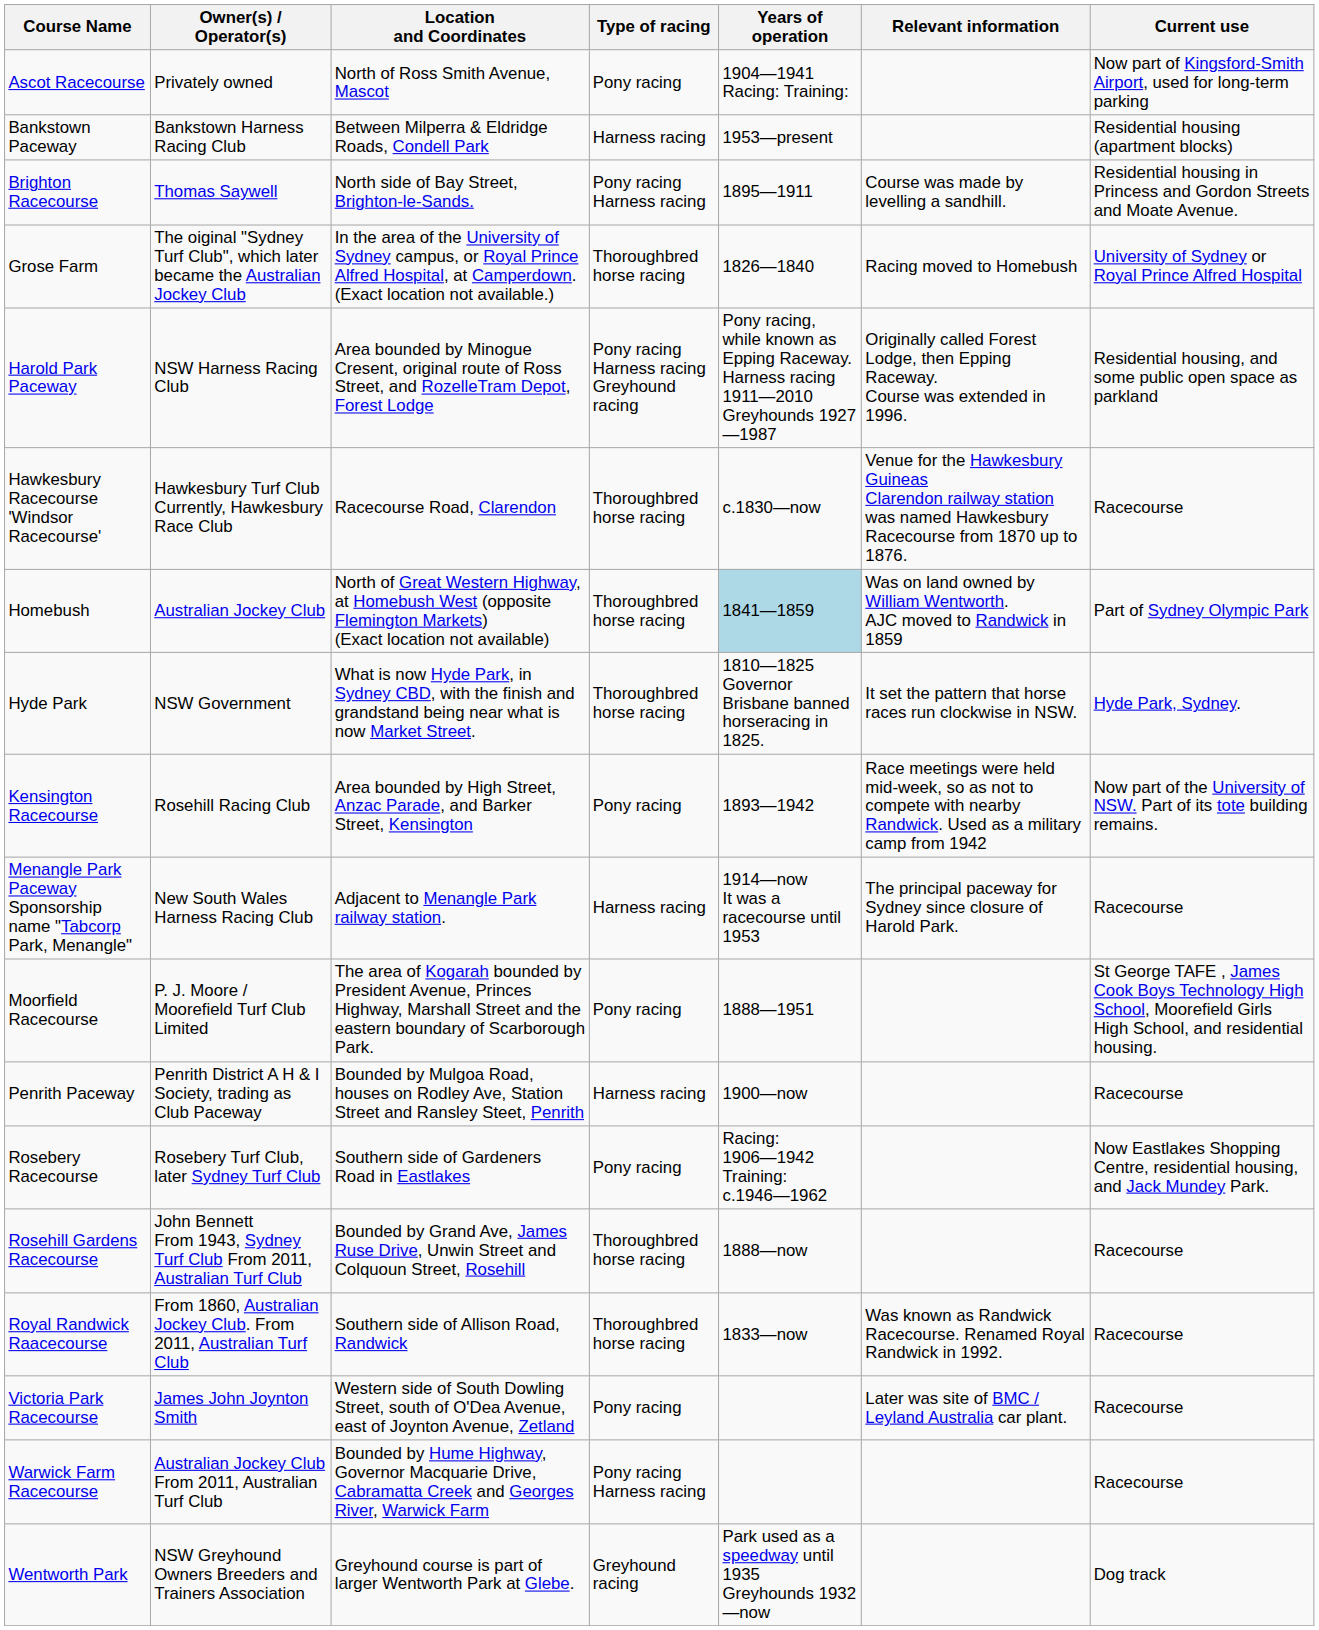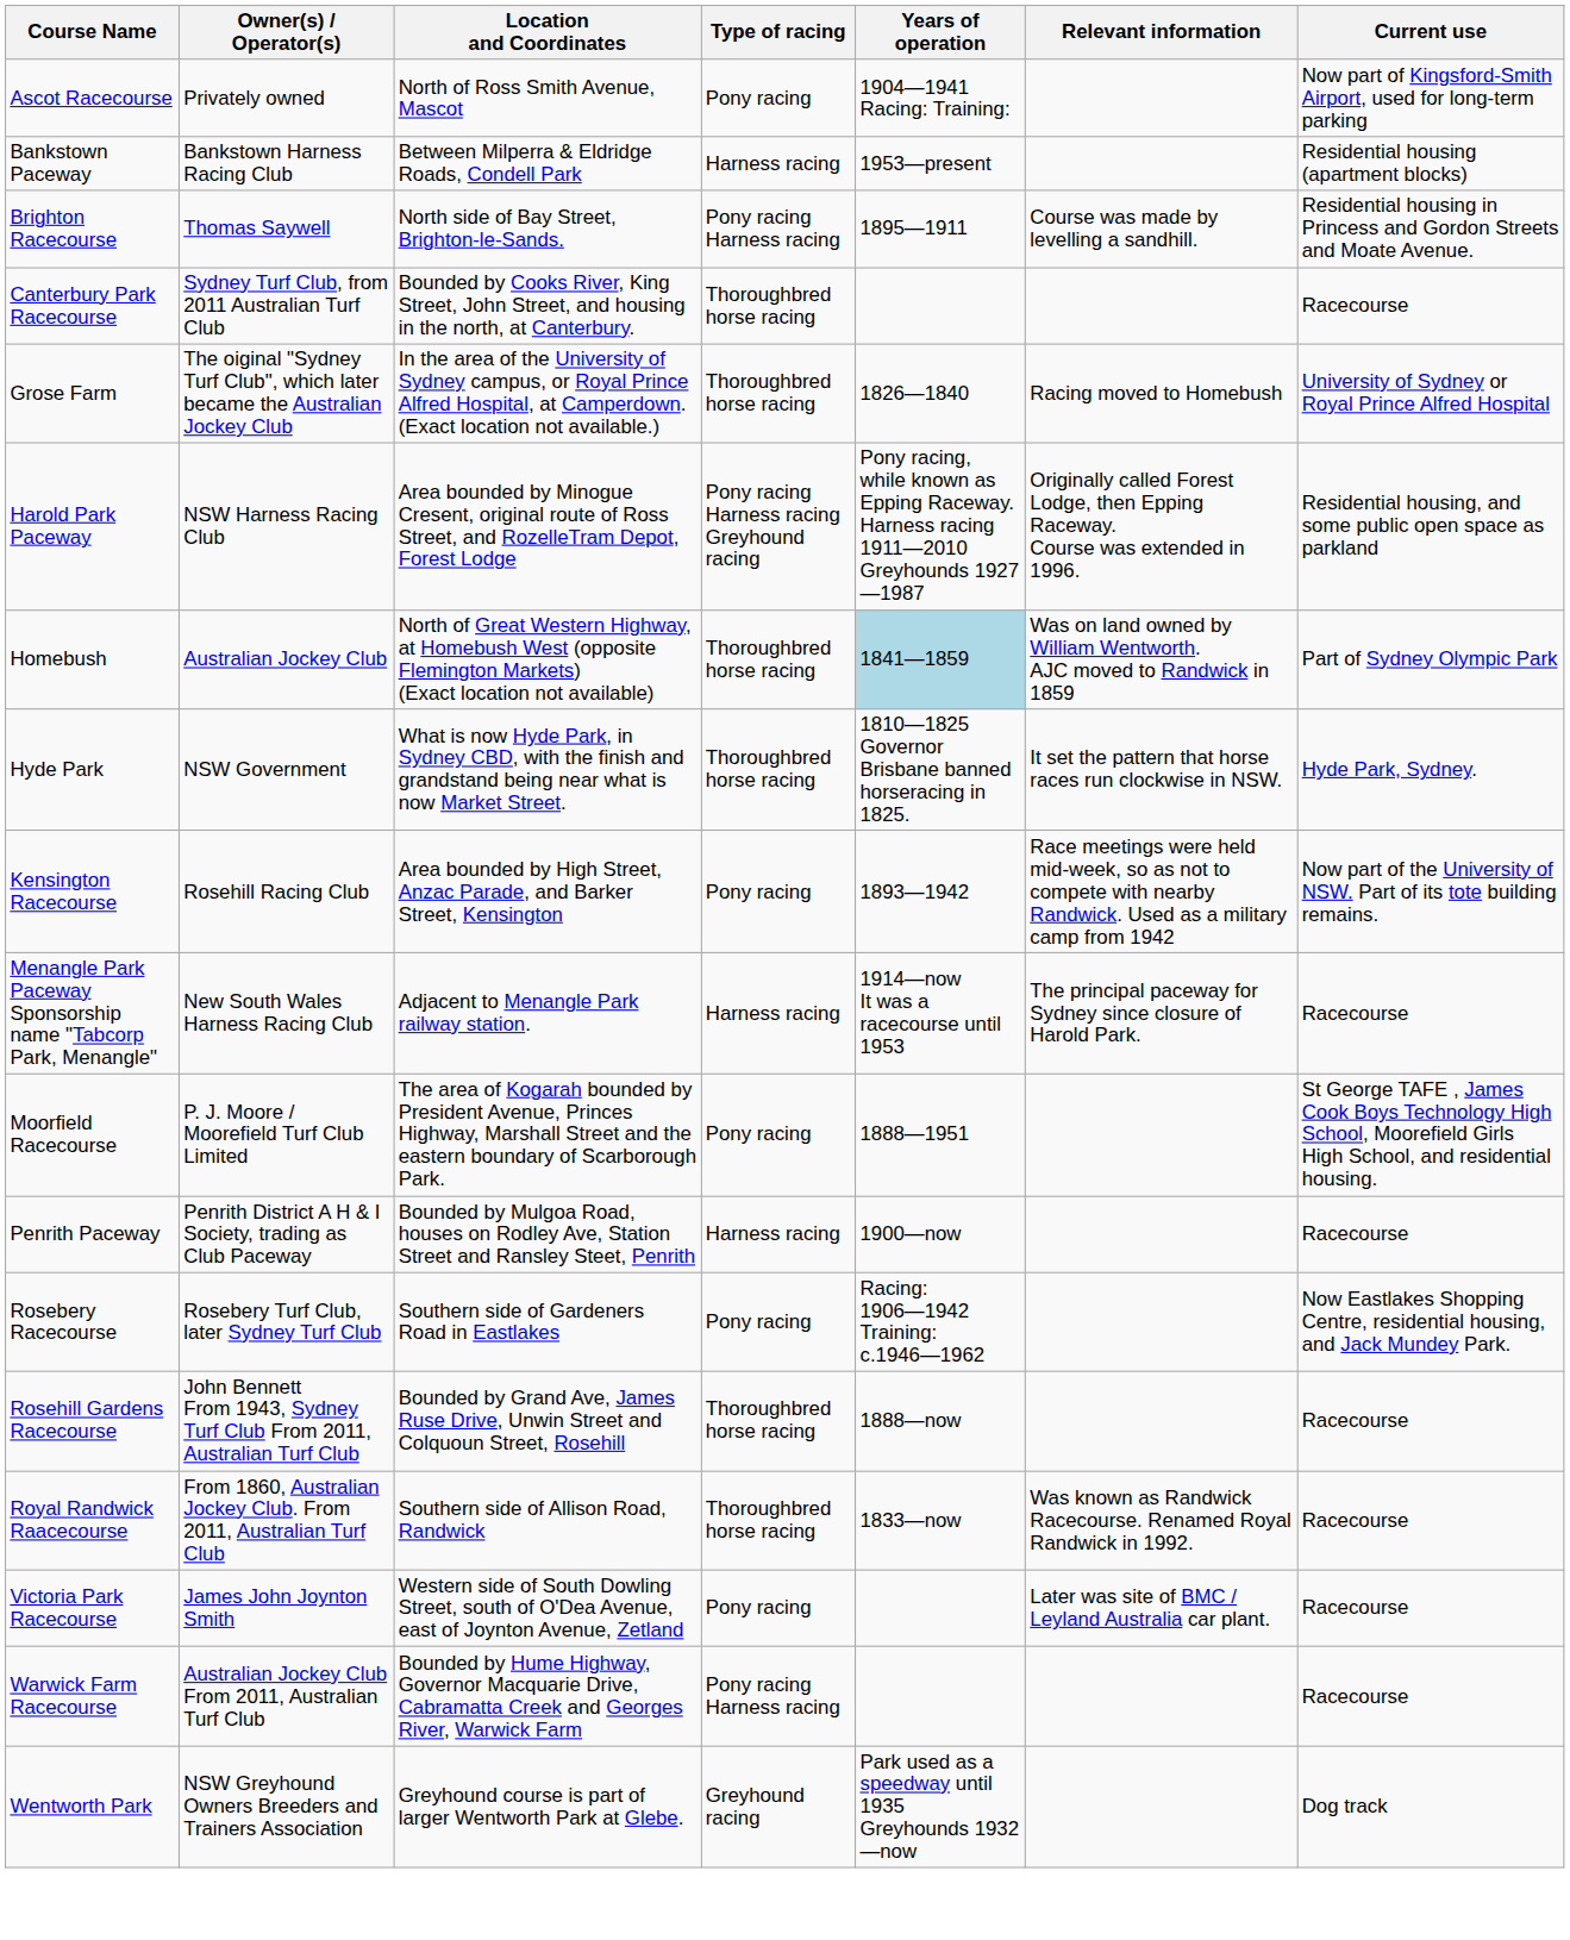+ row: Canterbury Park Racecourse | Sydney Turf Club, from 2011 Australian Turf Club | Bounded by Cooks River, King Street, John Street, and housing in the north, at Canterbury. | Thoroughbred horse racing | Racecourse
- row: Hawkesbury Racecourse 'Windsor Racecourse' | Hawkesbury Turf Club Currently, Hawkesbury Race Club | Racecourse Road, Clarendon | Thoroughbred horse racing | c.1830—now | Venue for the Hawkesbury Guineas Clarendon railway station was named Hawkesbury Racecourse from 1870 up to 1876. | Racecourse
